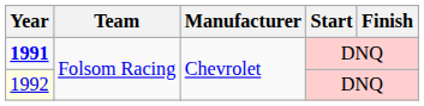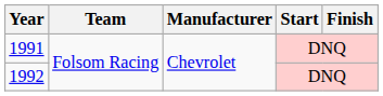1991 | Year: bold -> normal
1992 | Year: lightyellow background -> no background
